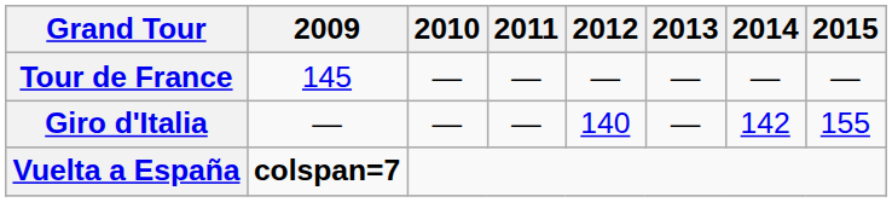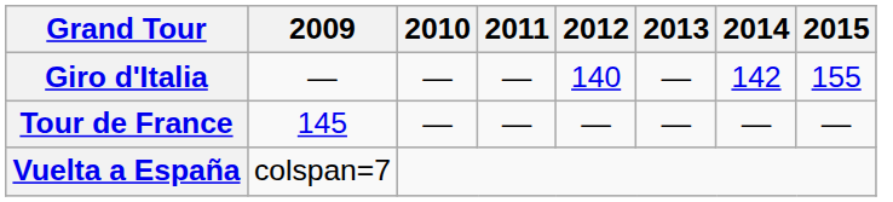rows swapped: Giro d'Italia <-> Tour de France
Vuelta a España | 2009: bold -> normal
